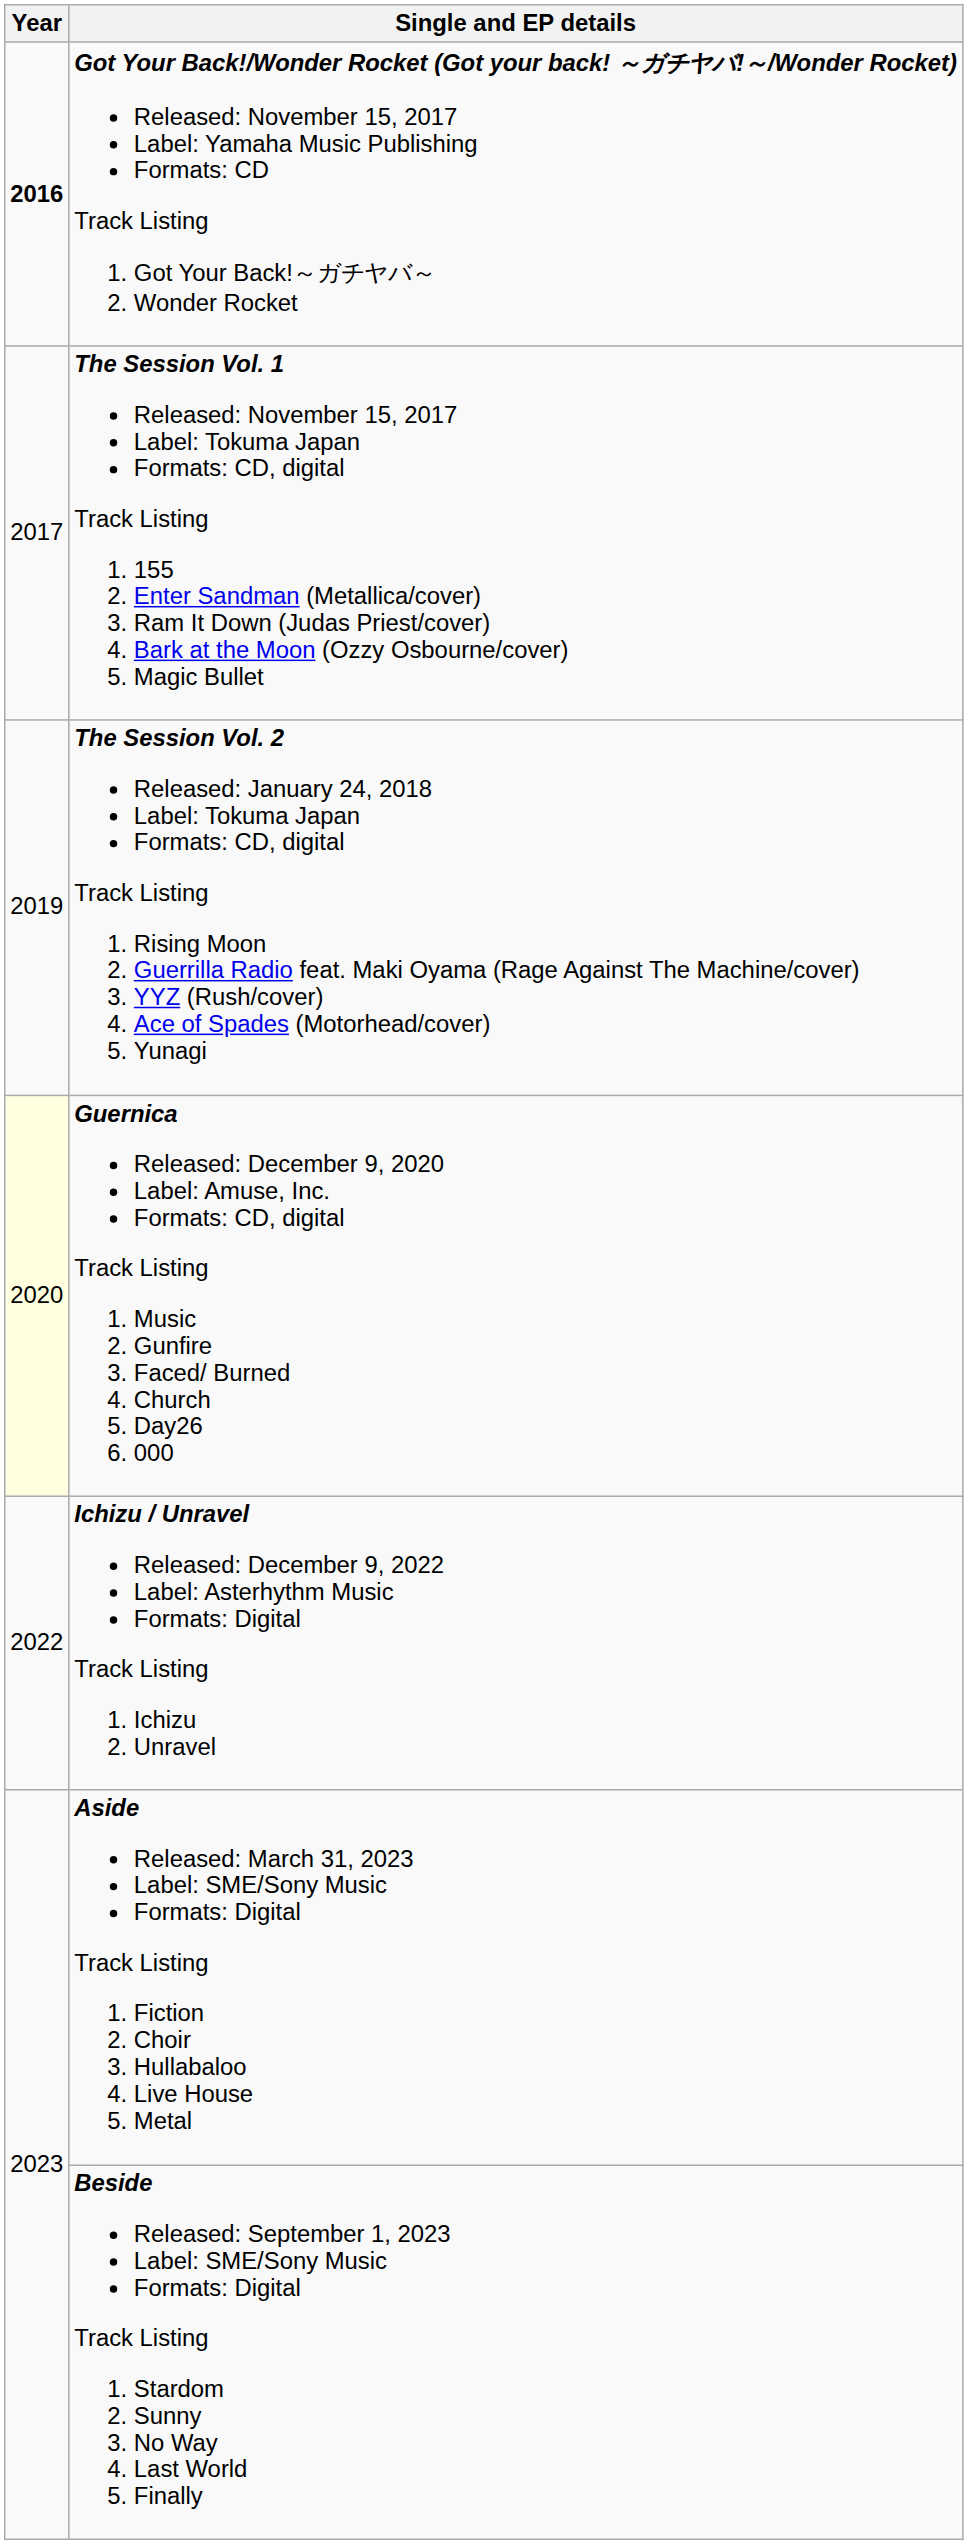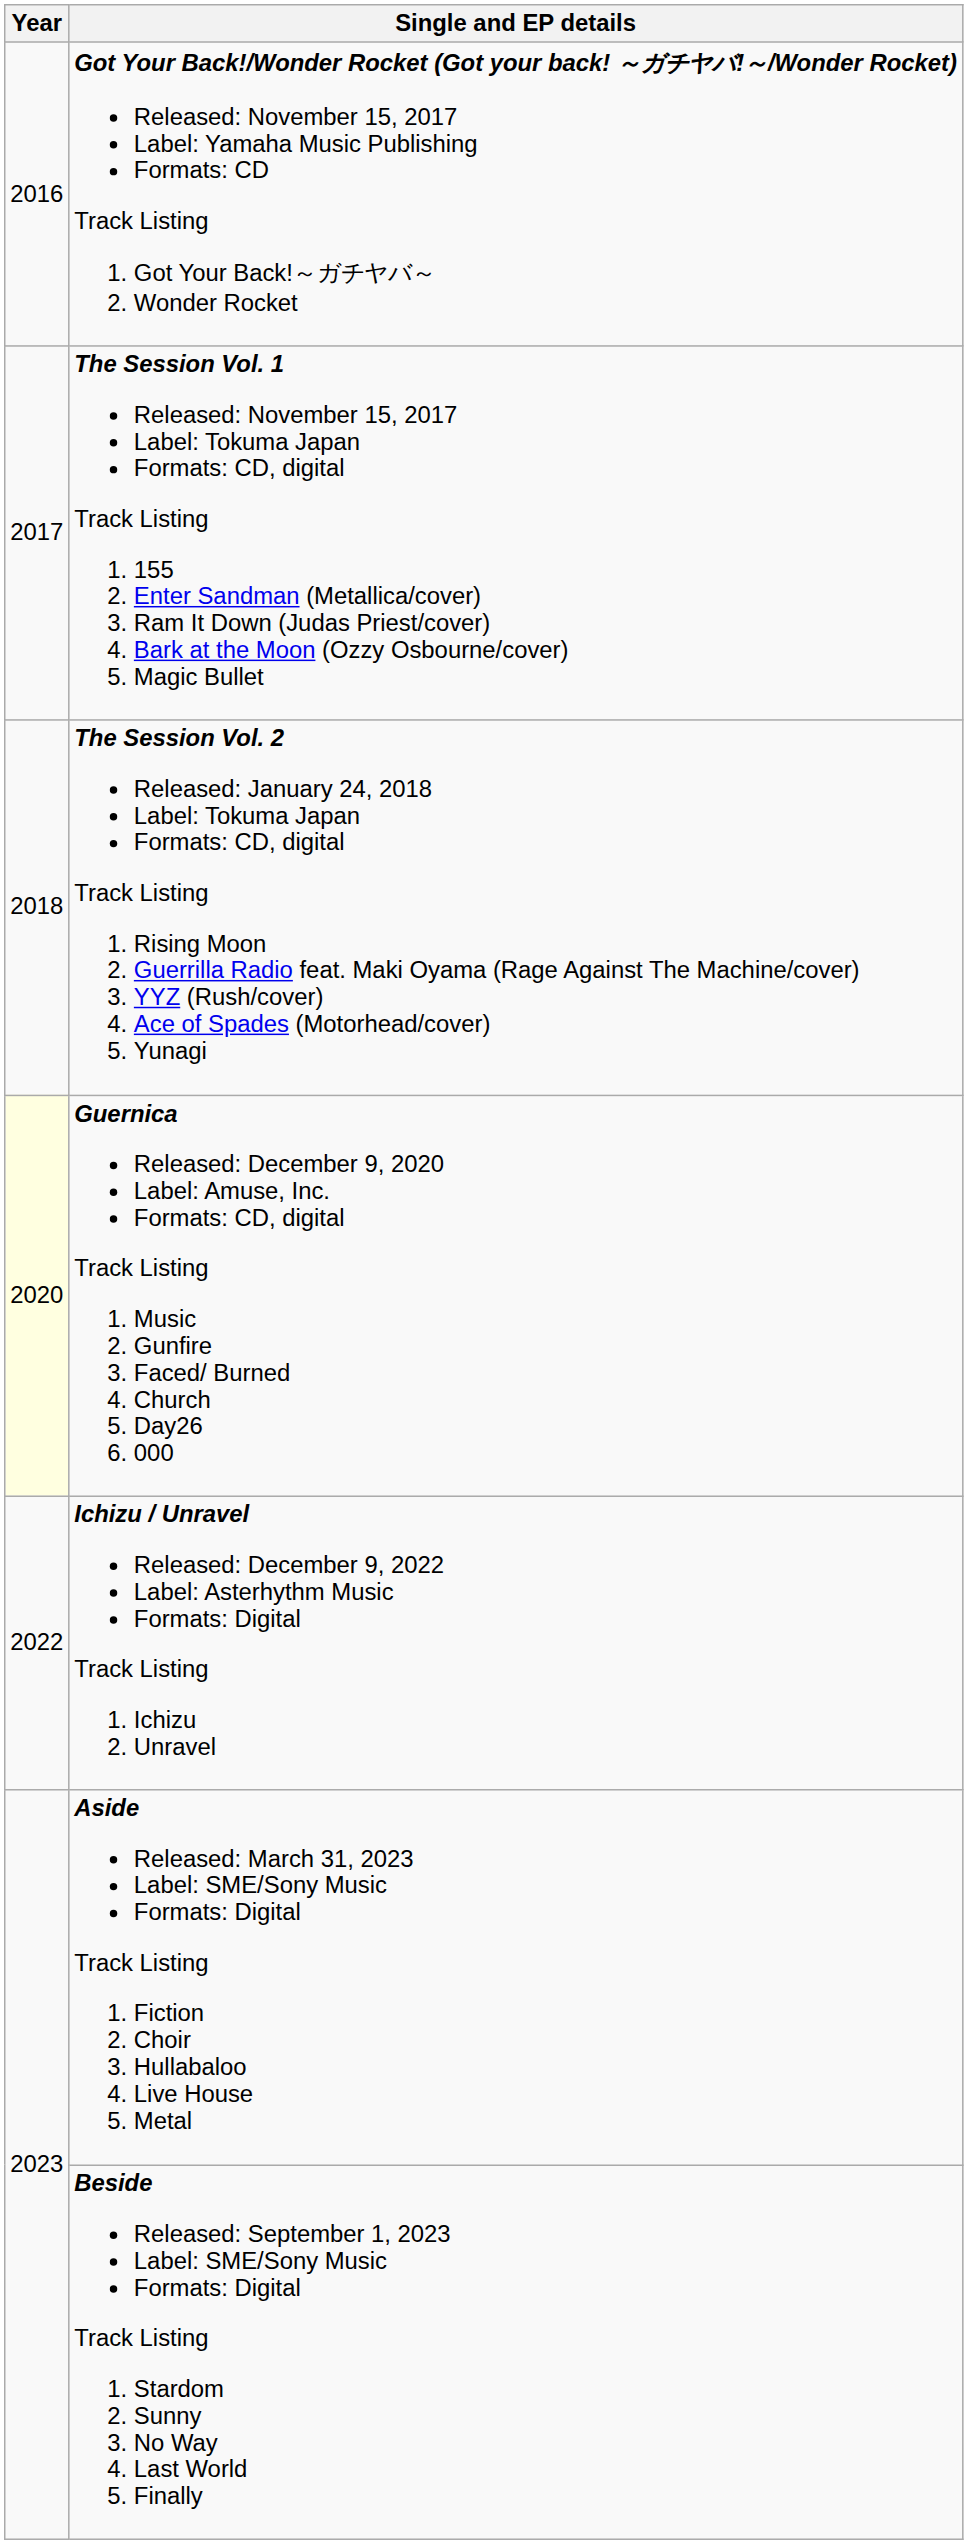row 2 | Year: bold -> normal
row 4 | Year: 2019 -> 2018
